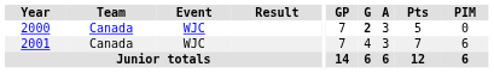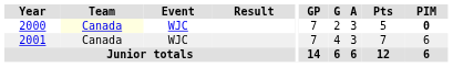2000 | Team: no background -> lightyellow background
2000 | G: bold -> normal
2000 | PIM: normal -> bold
